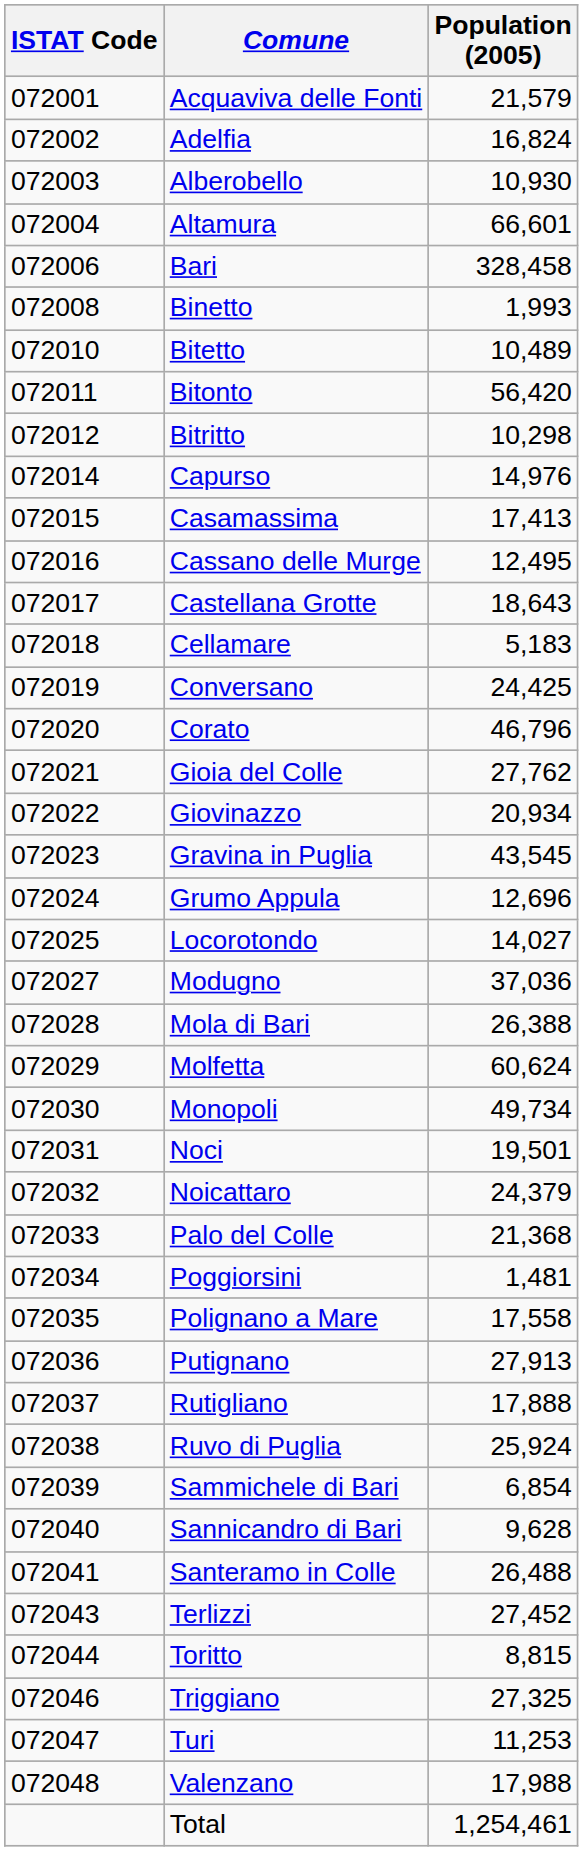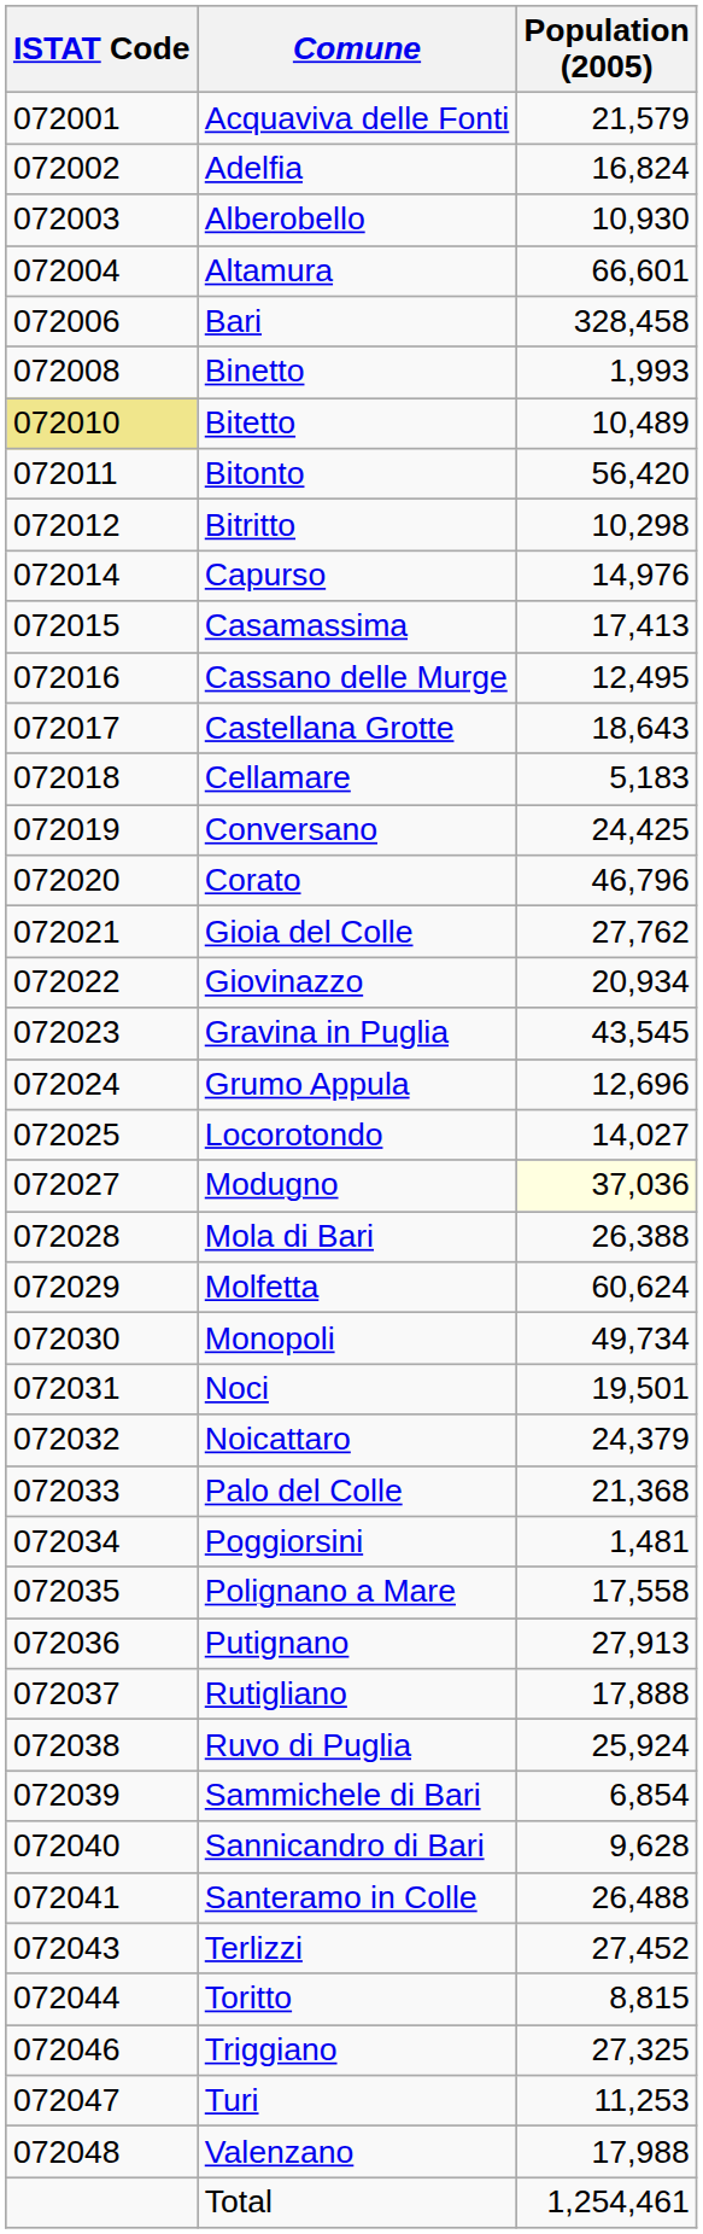Bitetto | ISTAT Code: no background -> khaki background
Modugno | Population (2005): no background -> lightyellow background
